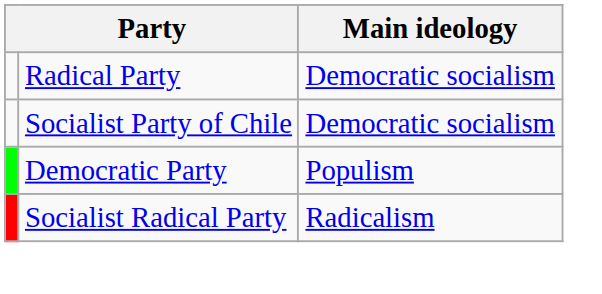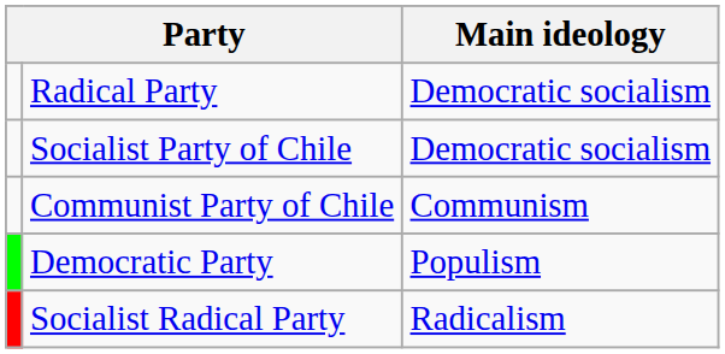+ row: Communist Party of Chile | Communism
